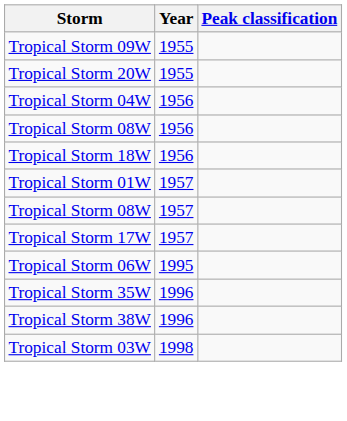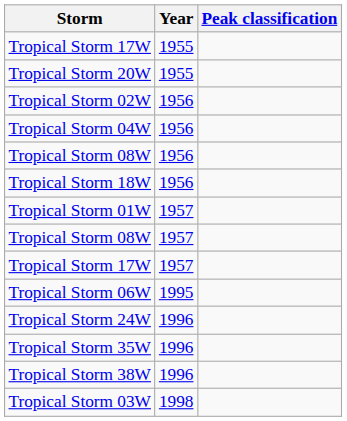- row: Tropical Storm 09W | 1955
+ row: Tropical Storm 17W | 1955
+ row: Tropical Storm 02W | 1956
+ row: Tropical Storm 24W | 1996
